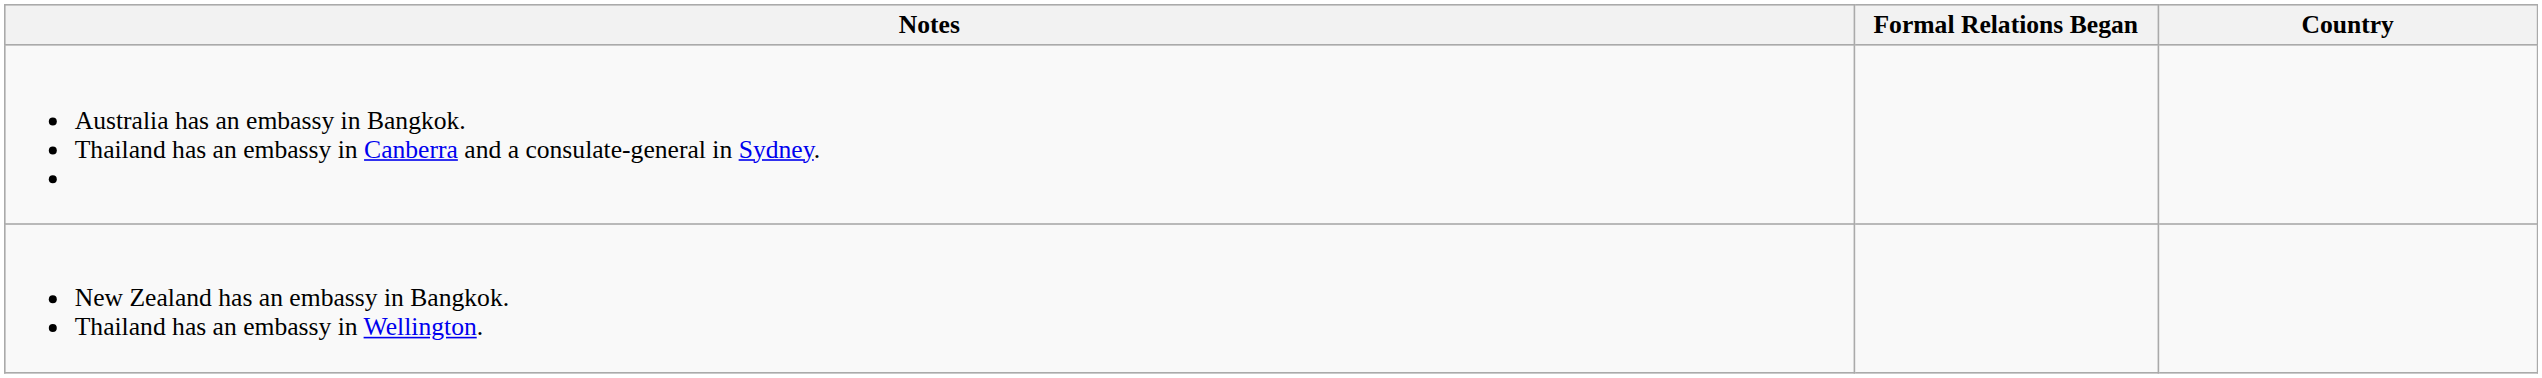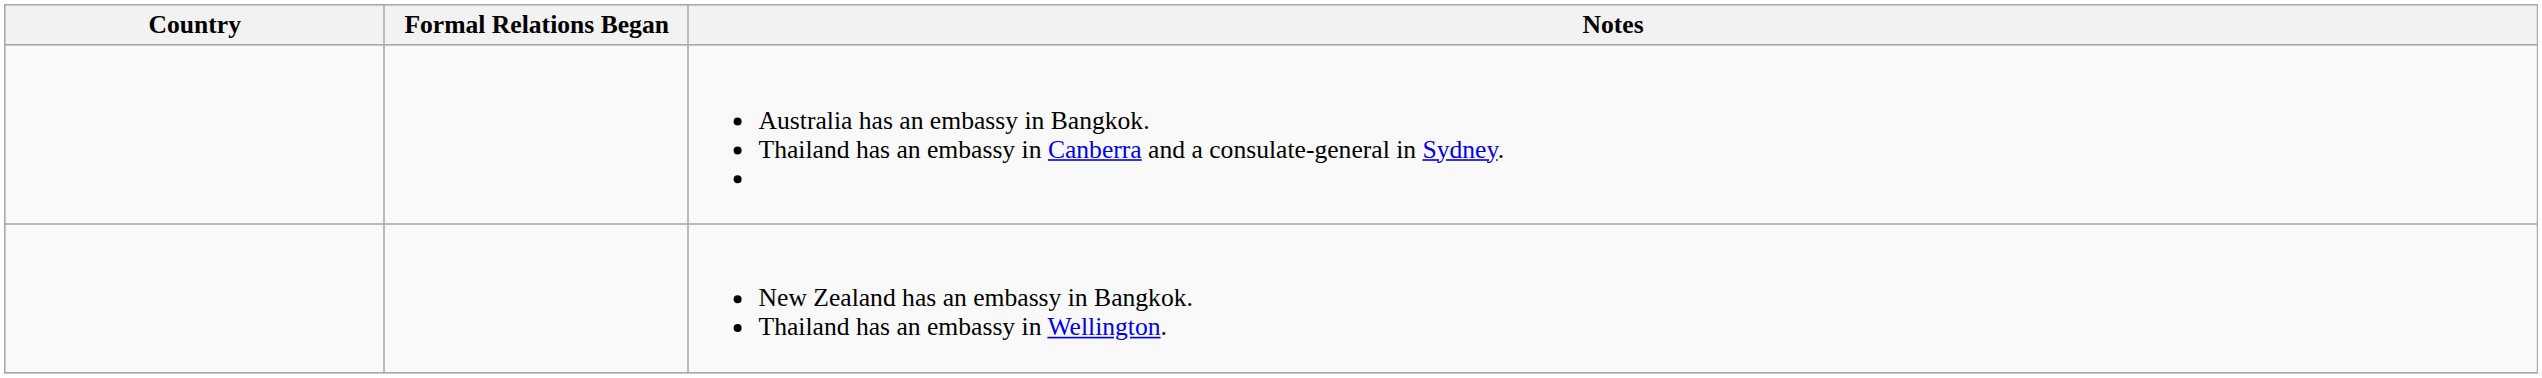columns swapped: Country <-> Notes
